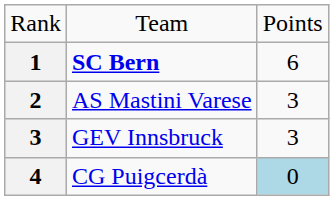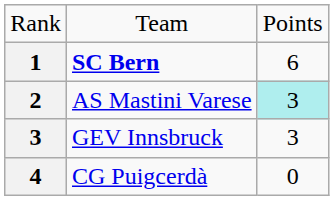AS Mastini Varese | column 3: no background -> paleturquoise background
CG Puigcerdà | column 3: lightblue background -> no background
